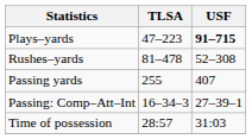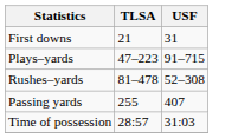+ row: First downs | 21 | 31
Plays–yards | USF: bold -> normal
- row: Passing: Comp–Att–Int | 16–34–3 | 27–39–1
